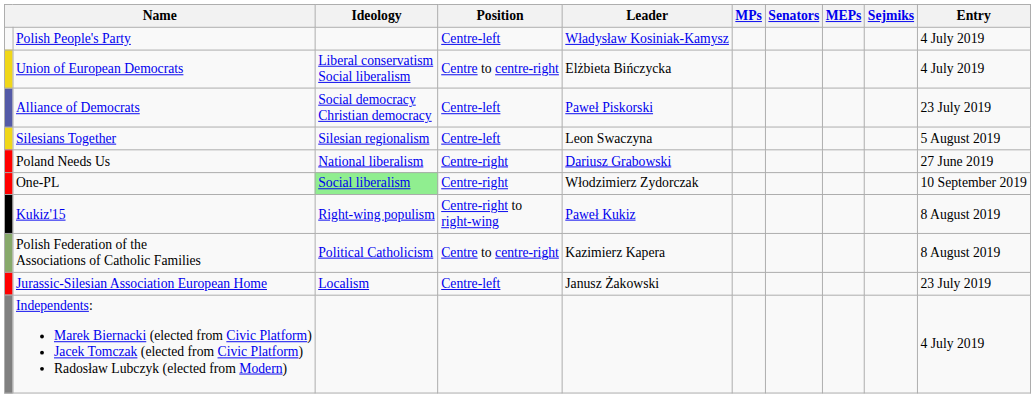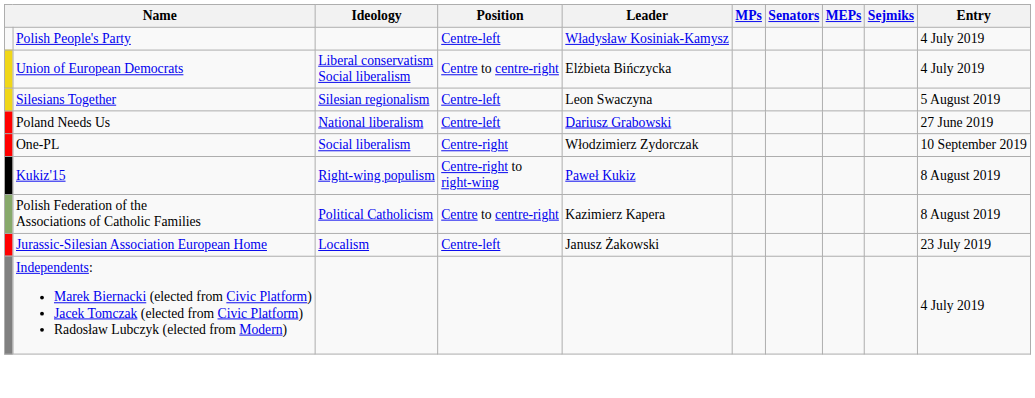- row: Alliance of Democrats | Social democracy Christian democracy | Centre-left | Paweł Piskorski | 23 July 2019
Poland Needs Us | Position: Centre-right -> Centre-left
One-PL | Ideology: lightgreen background -> no background
